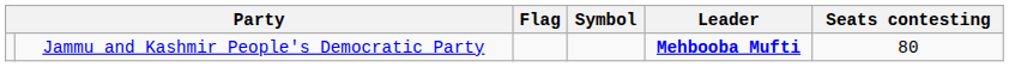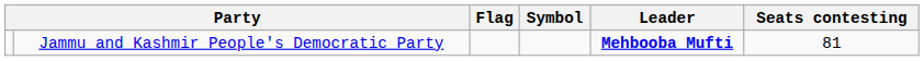Jammu and Kashmir People's Democratic Party | Seats contesting: 80 -> 81
